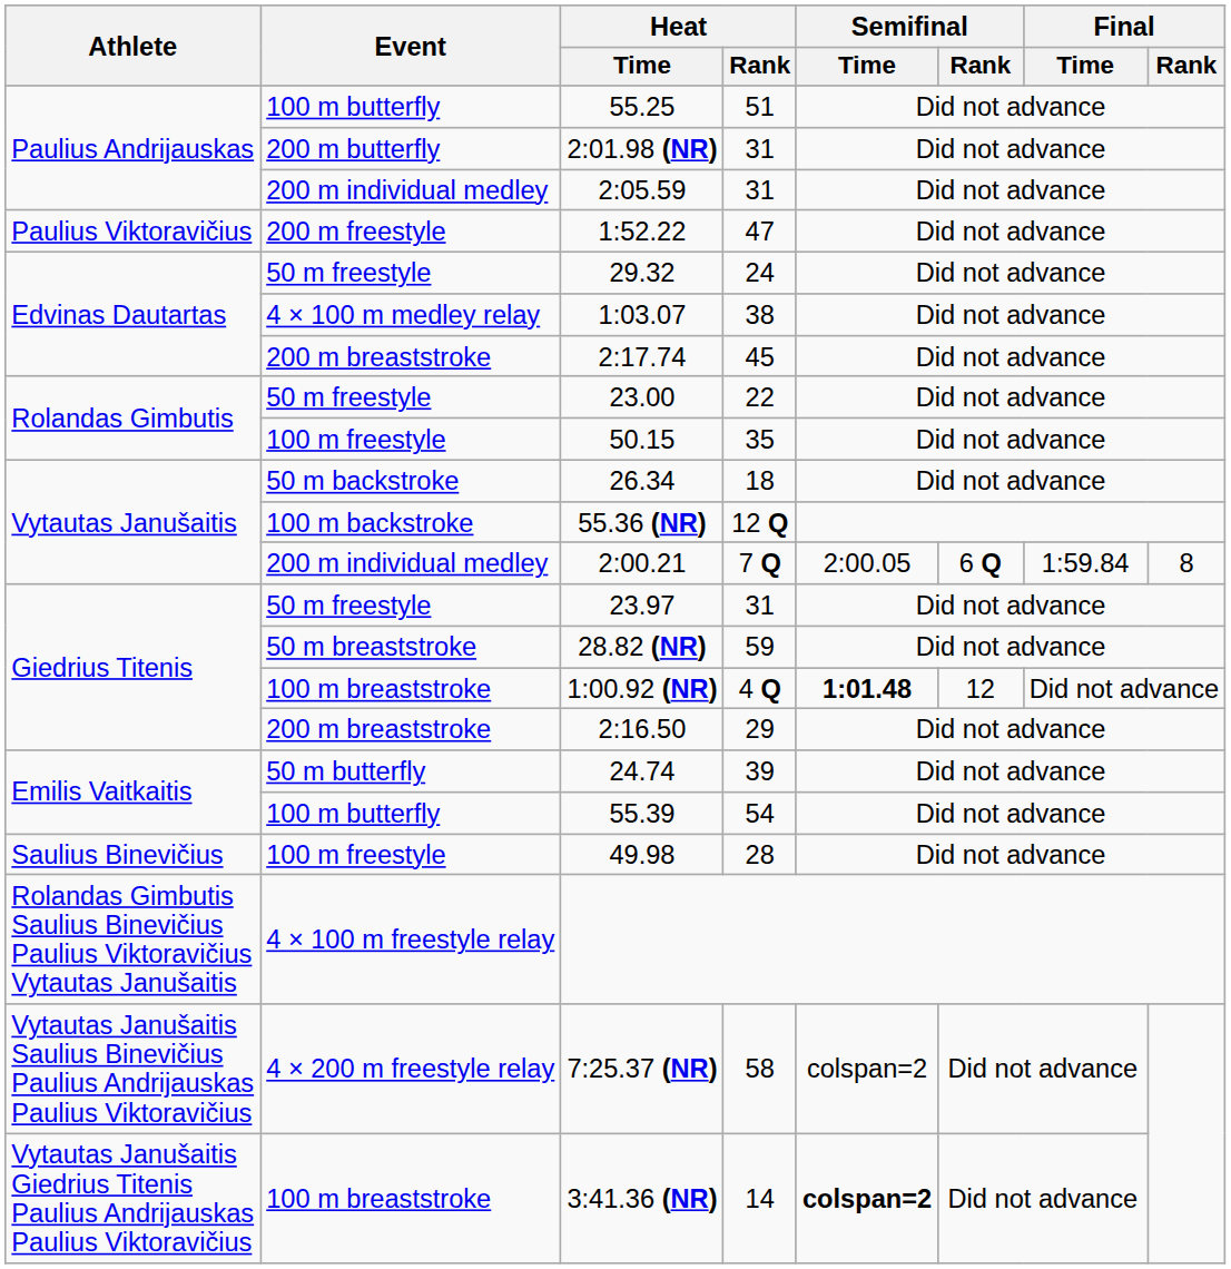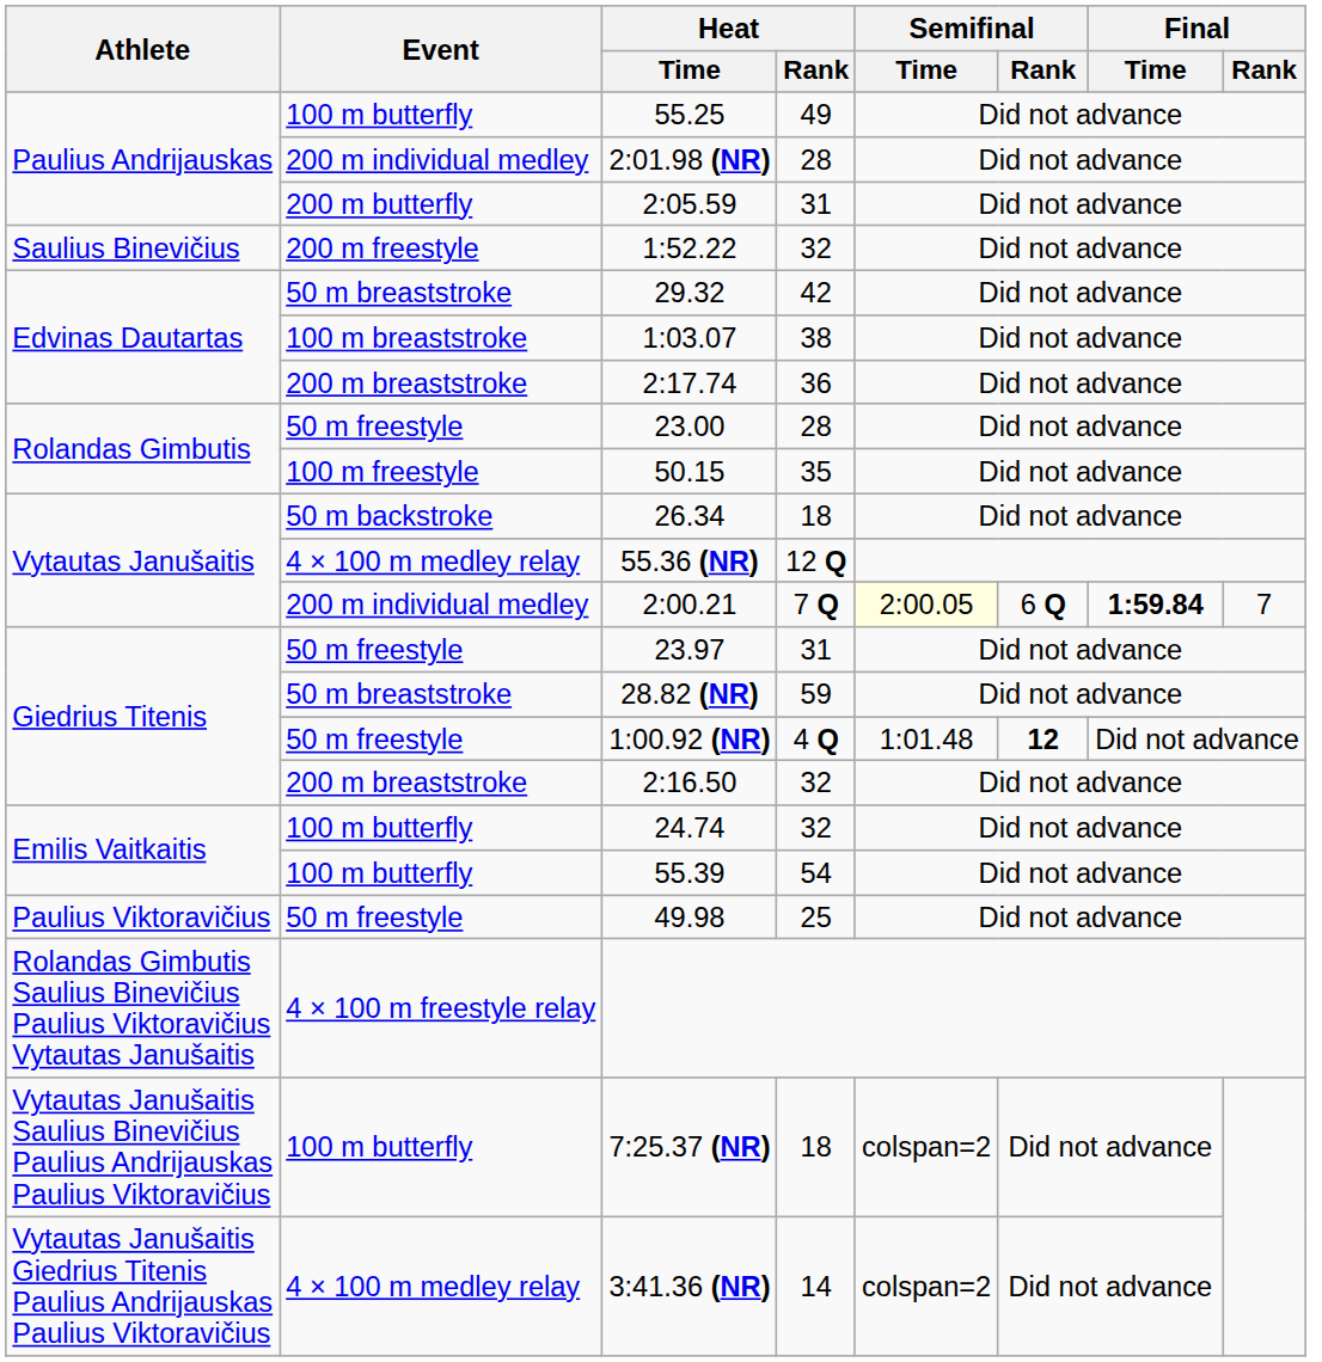55.25 | Heat / Rank: 51 -> 49
2:01.98 (NR) | Event: 200 m butterfly -> 200 m individual medley
2:01.98 (NR) | Heat / Rank: 31 -> 28
2:05.59 | Event: 200 m individual medley -> 200 m butterfly
1:52.22 | Athlete: Paulius Viktoravičius -> Saulius Binevičius
1:52.22 | Heat / Rank: 47 -> 32
29.32 | Event: 50 m freestyle -> 50 m breaststroke
29.32 | Heat / Rank: 24 -> 42
1:03.07 | Event: 4 × 100 m medley relay -> 100 m breaststroke
2:17.74 | Heat / Rank: 45 -> 36
23.00 | Heat / Rank: 22 -> 28
55.36 (NR) | Event: 100 m backstroke -> 4 × 100 m medley relay
2:00.21 | Semifinal / Time: no background -> lightyellow background
2:00.21 | Final / Time: normal -> bold
2:00.21 | Final / Rank: 8 -> 7
1:00.92 (NR) | Event: 100 m breaststroke -> 50 m freestyle
1:00.92 (NR) | Semifinal / Time: bold -> normal
1:00.92 (NR) | Semifinal / Rank: normal -> bold
2:16.50 | Heat / Rank: 29 -> 32
24.74 | Event: 50 m butterfly -> 100 m butterfly
24.74 | Heat / Rank: 39 -> 32
49.98 | Athlete: Saulius Binevičius -> Paulius Viktoravičius
49.98 | Event: 100 m freestyle -> 50 m freestyle
49.98 | Heat / Rank: 28 -> 25
7:25.37 (NR) | Event: 4 × 200 m freestyle relay -> 100 m butterfly
7:25.37 (NR) | Heat / Rank: 58 -> 18
3:41.36 (NR) | Event: 100 m breaststroke -> 4 × 100 m medley relay
3:41.36 (NR) | Semifinal / Time: bold -> normal
